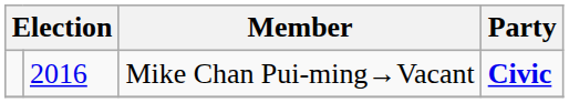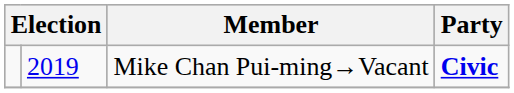Mike Chan Pui-ming→Vacant | column 2: 2016 -> 2019
